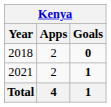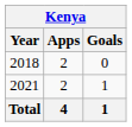2018 | Goals: bold -> normal
2021 | Goals: bold -> normal
